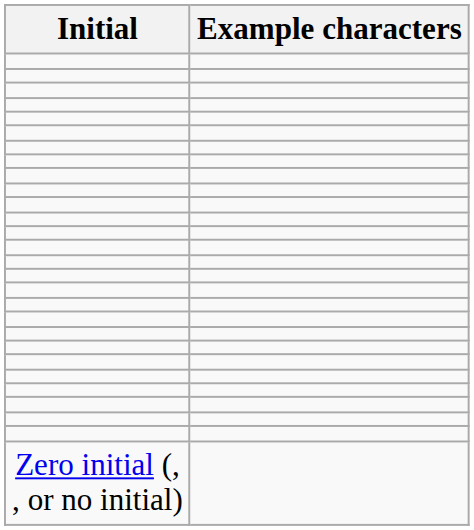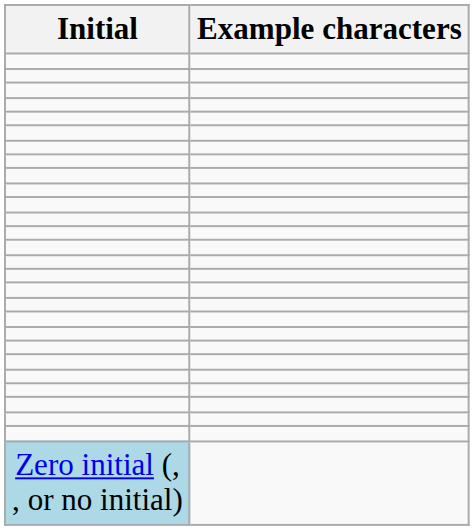row 29 | Initial: no background -> lightblue background
